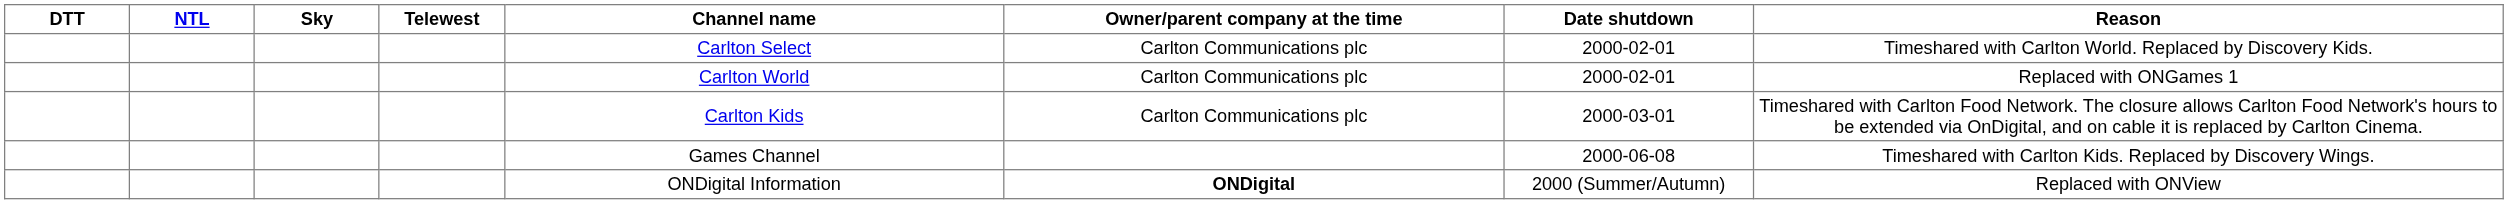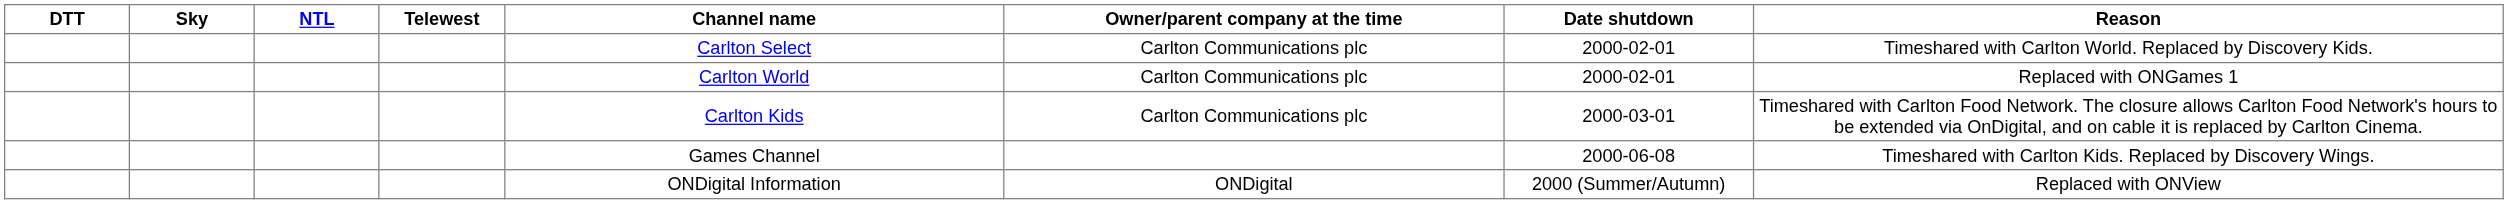columns swapped: Sky <-> NTL
row 6 | Owner/parent company at the time: bold -> normal
